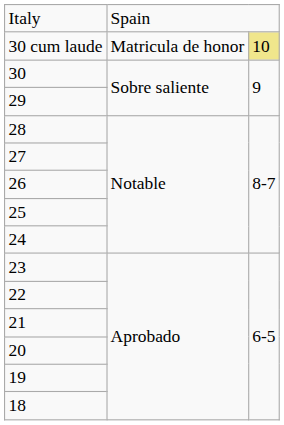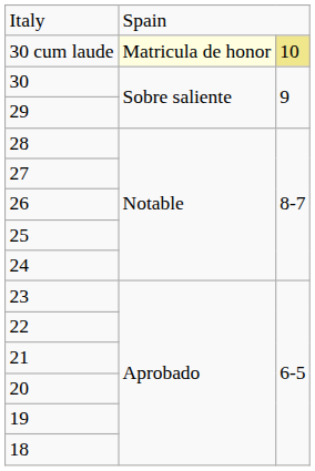30 cum laude | column 2: no background -> lightyellow background
